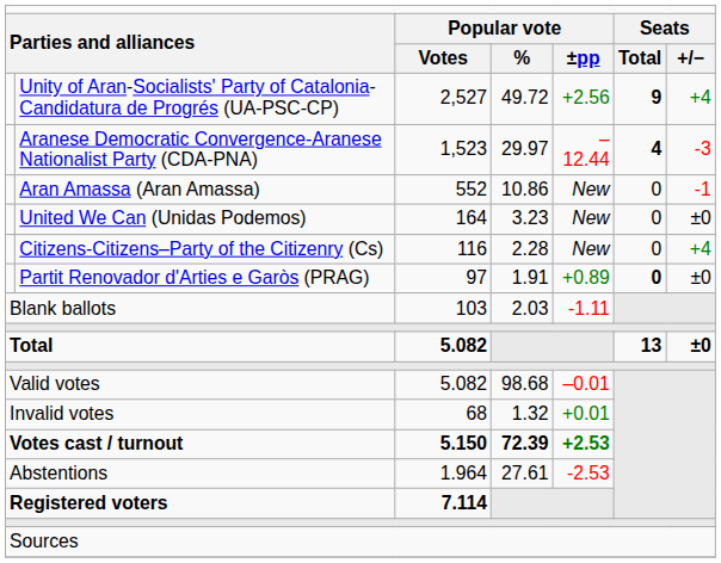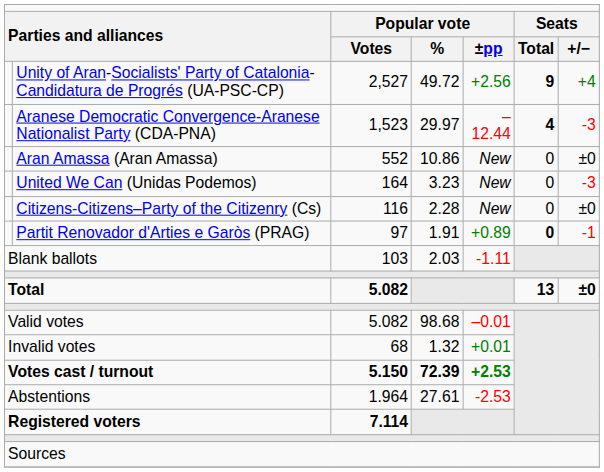Aran Amassa (Aran Amassa) | column 7: -1 -> ±0
United We Can (Unidas Podemos) | column 7: ±0 -> -3
Citizens-Citizens–Party of the Citizenry (Cs) | column 7: +4 -> ±0
Partit Renovador d'Arties e Garòs (PRAG) | column 7: ±0 -> -1
